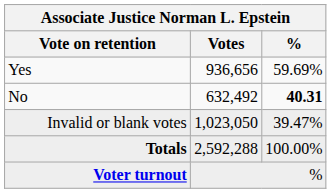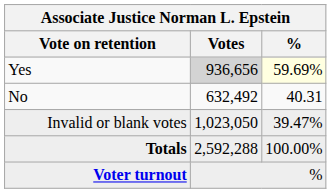Yes | Votes: no background -> lightgrey background
Yes | %: no background -> lightyellow background
No | %: bold -> normal
